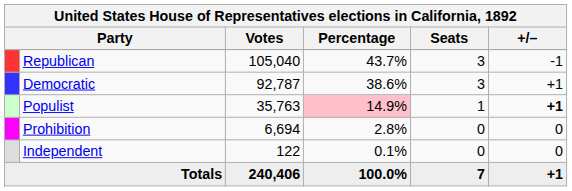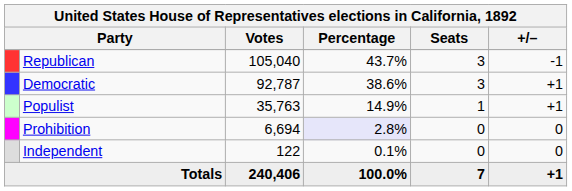Populist | Percentage: pink background -> no background
Populist | +/–: bold -> normal
Prohibition | Percentage: no background -> lavender background
